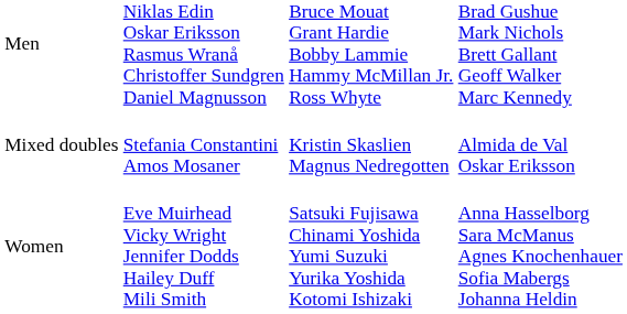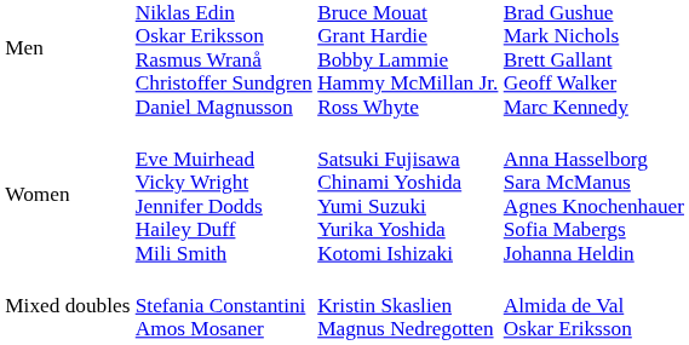rows swapped: Women <-> Mixed doubles
